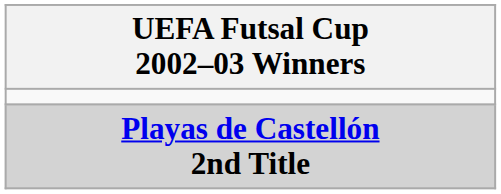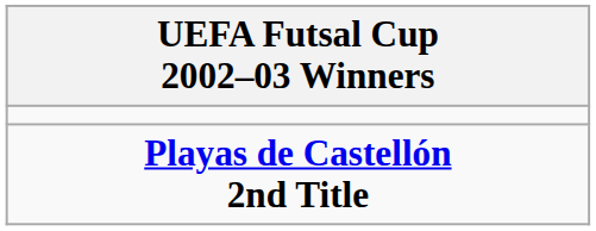row 3 | column 1: lightgrey background -> no background
